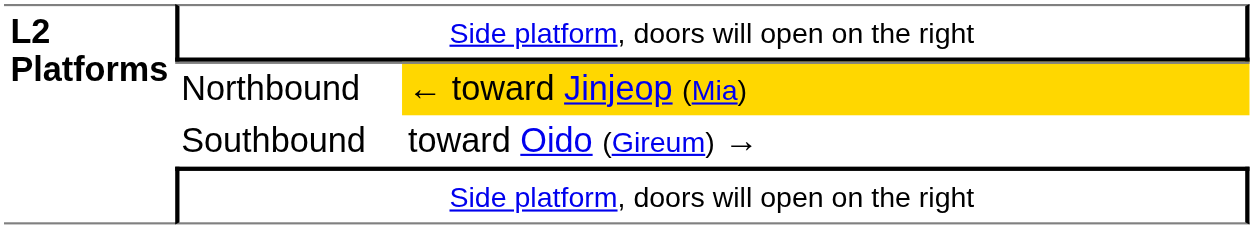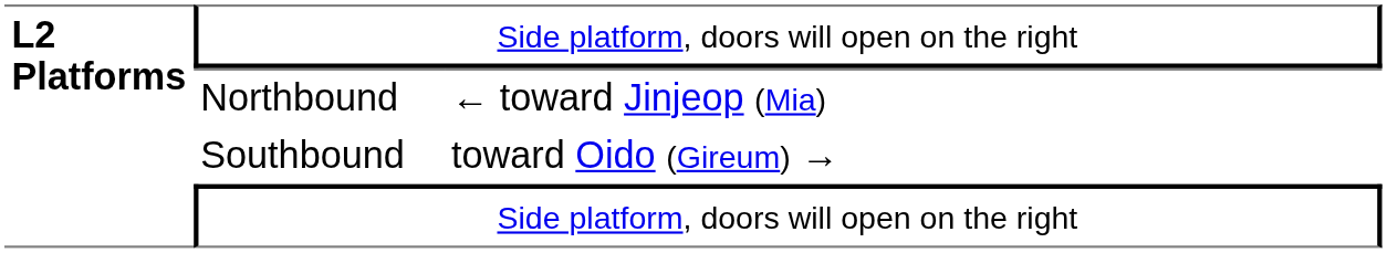Northbound | column 3: gold background -> no background
